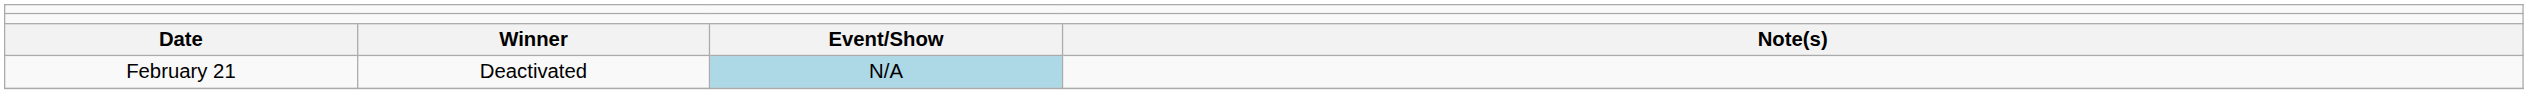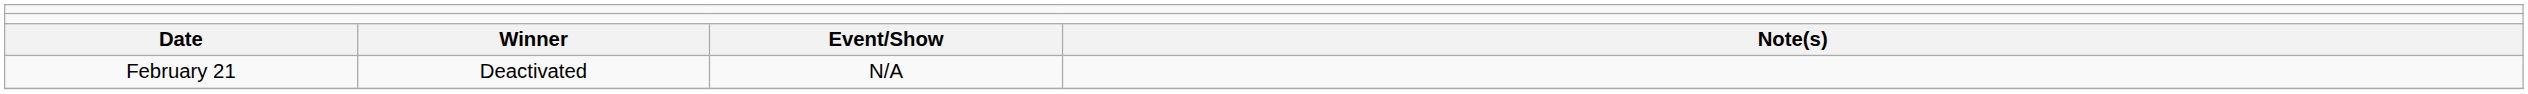February 21 | column 3: lightblue background -> no background
